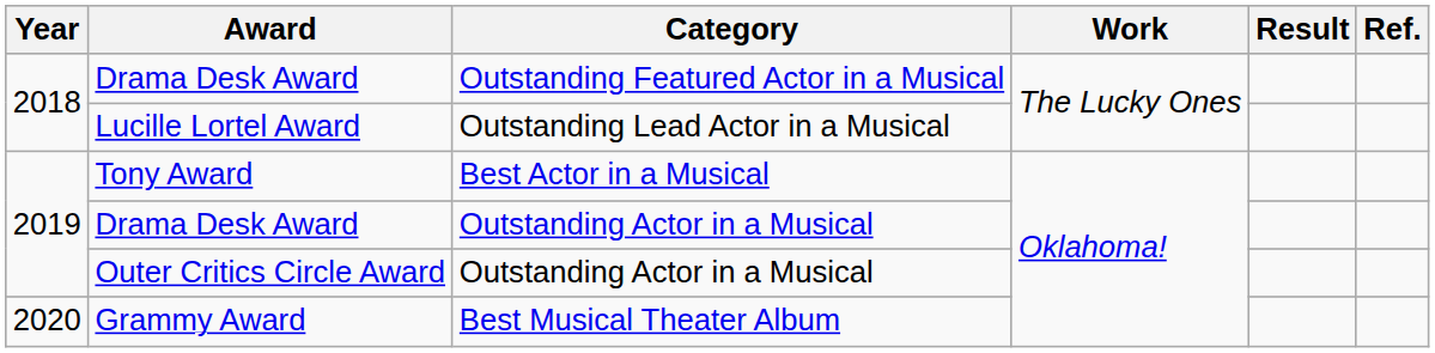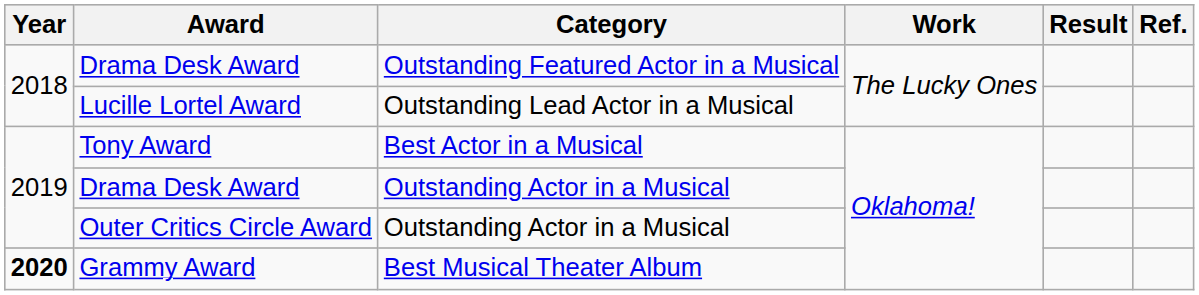Grammy Award | Year: normal -> bold
